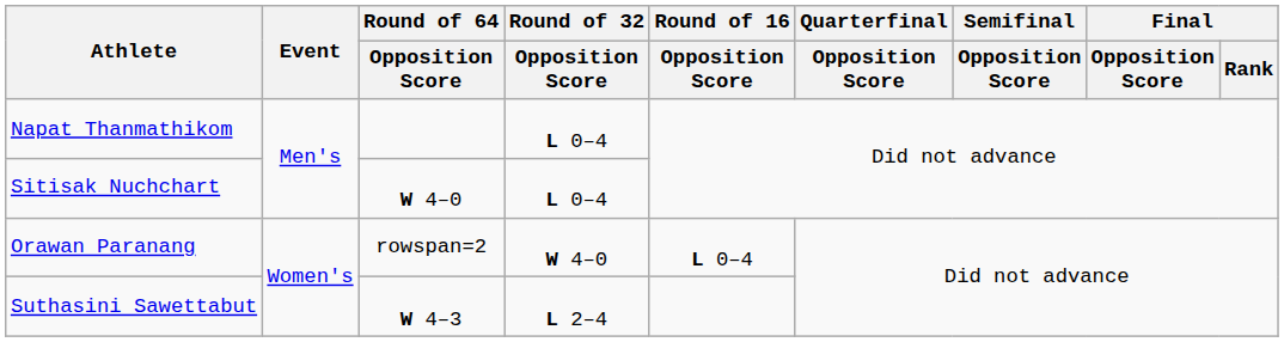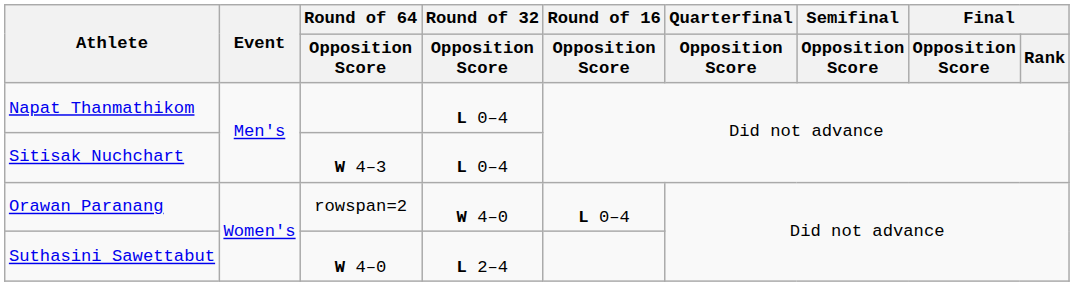Sitisak Nuchchart | Round of 64 / Opposition Score: W 4–0 -> W 4–3
Suthasini Sawettabut | Round of 64 / Opposition Score: W 4–3 -> W 4–0
